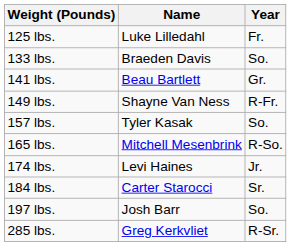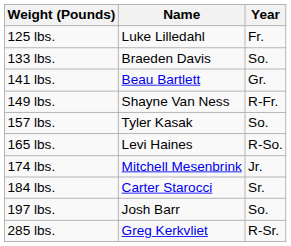165 lbs. | Name: Mitchell Mesenbrink -> Levi Haines
174 lbs. | Name: Levi Haines -> Mitchell Mesenbrink
